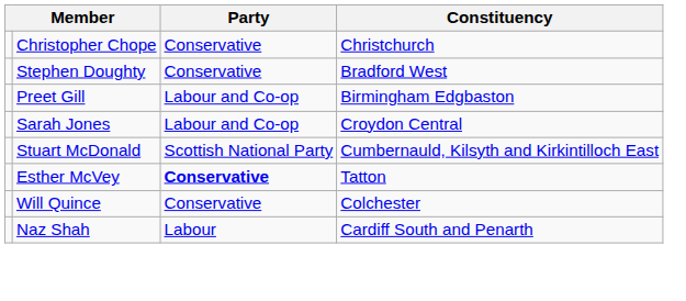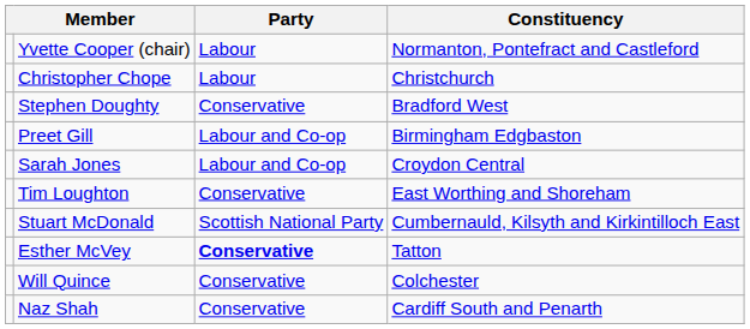+ row: Yvette Cooper (chair) | Labour | Normanton, Pontefract and Castleford
Christopher Chope | Party: Conservative -> Labour
+ row: Tim Loughton | Conservative | East Worthing and Shoreham
Naz Shah | Party: Labour -> Conservative
